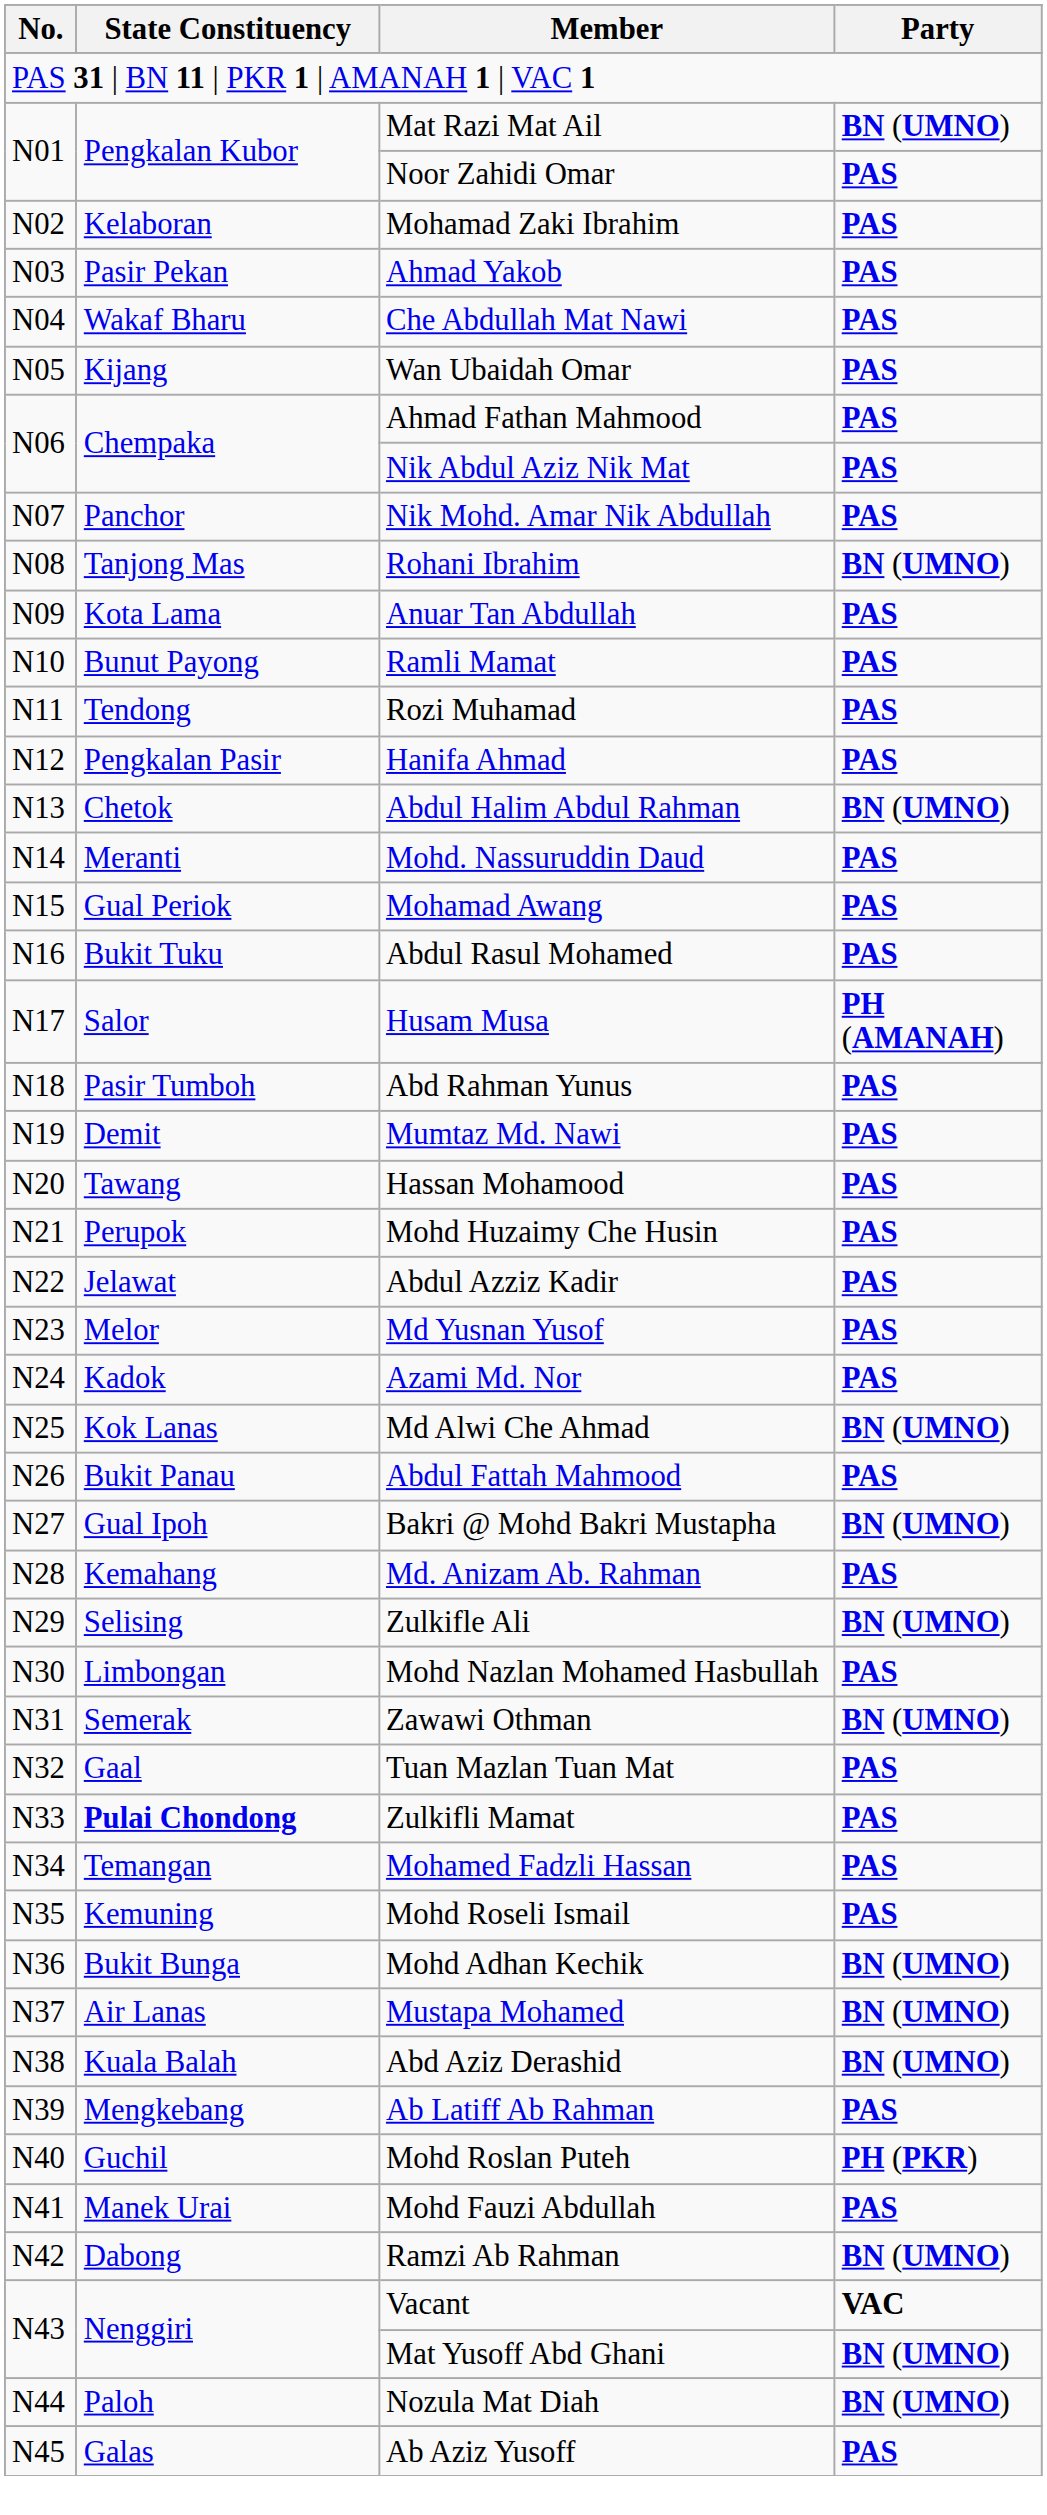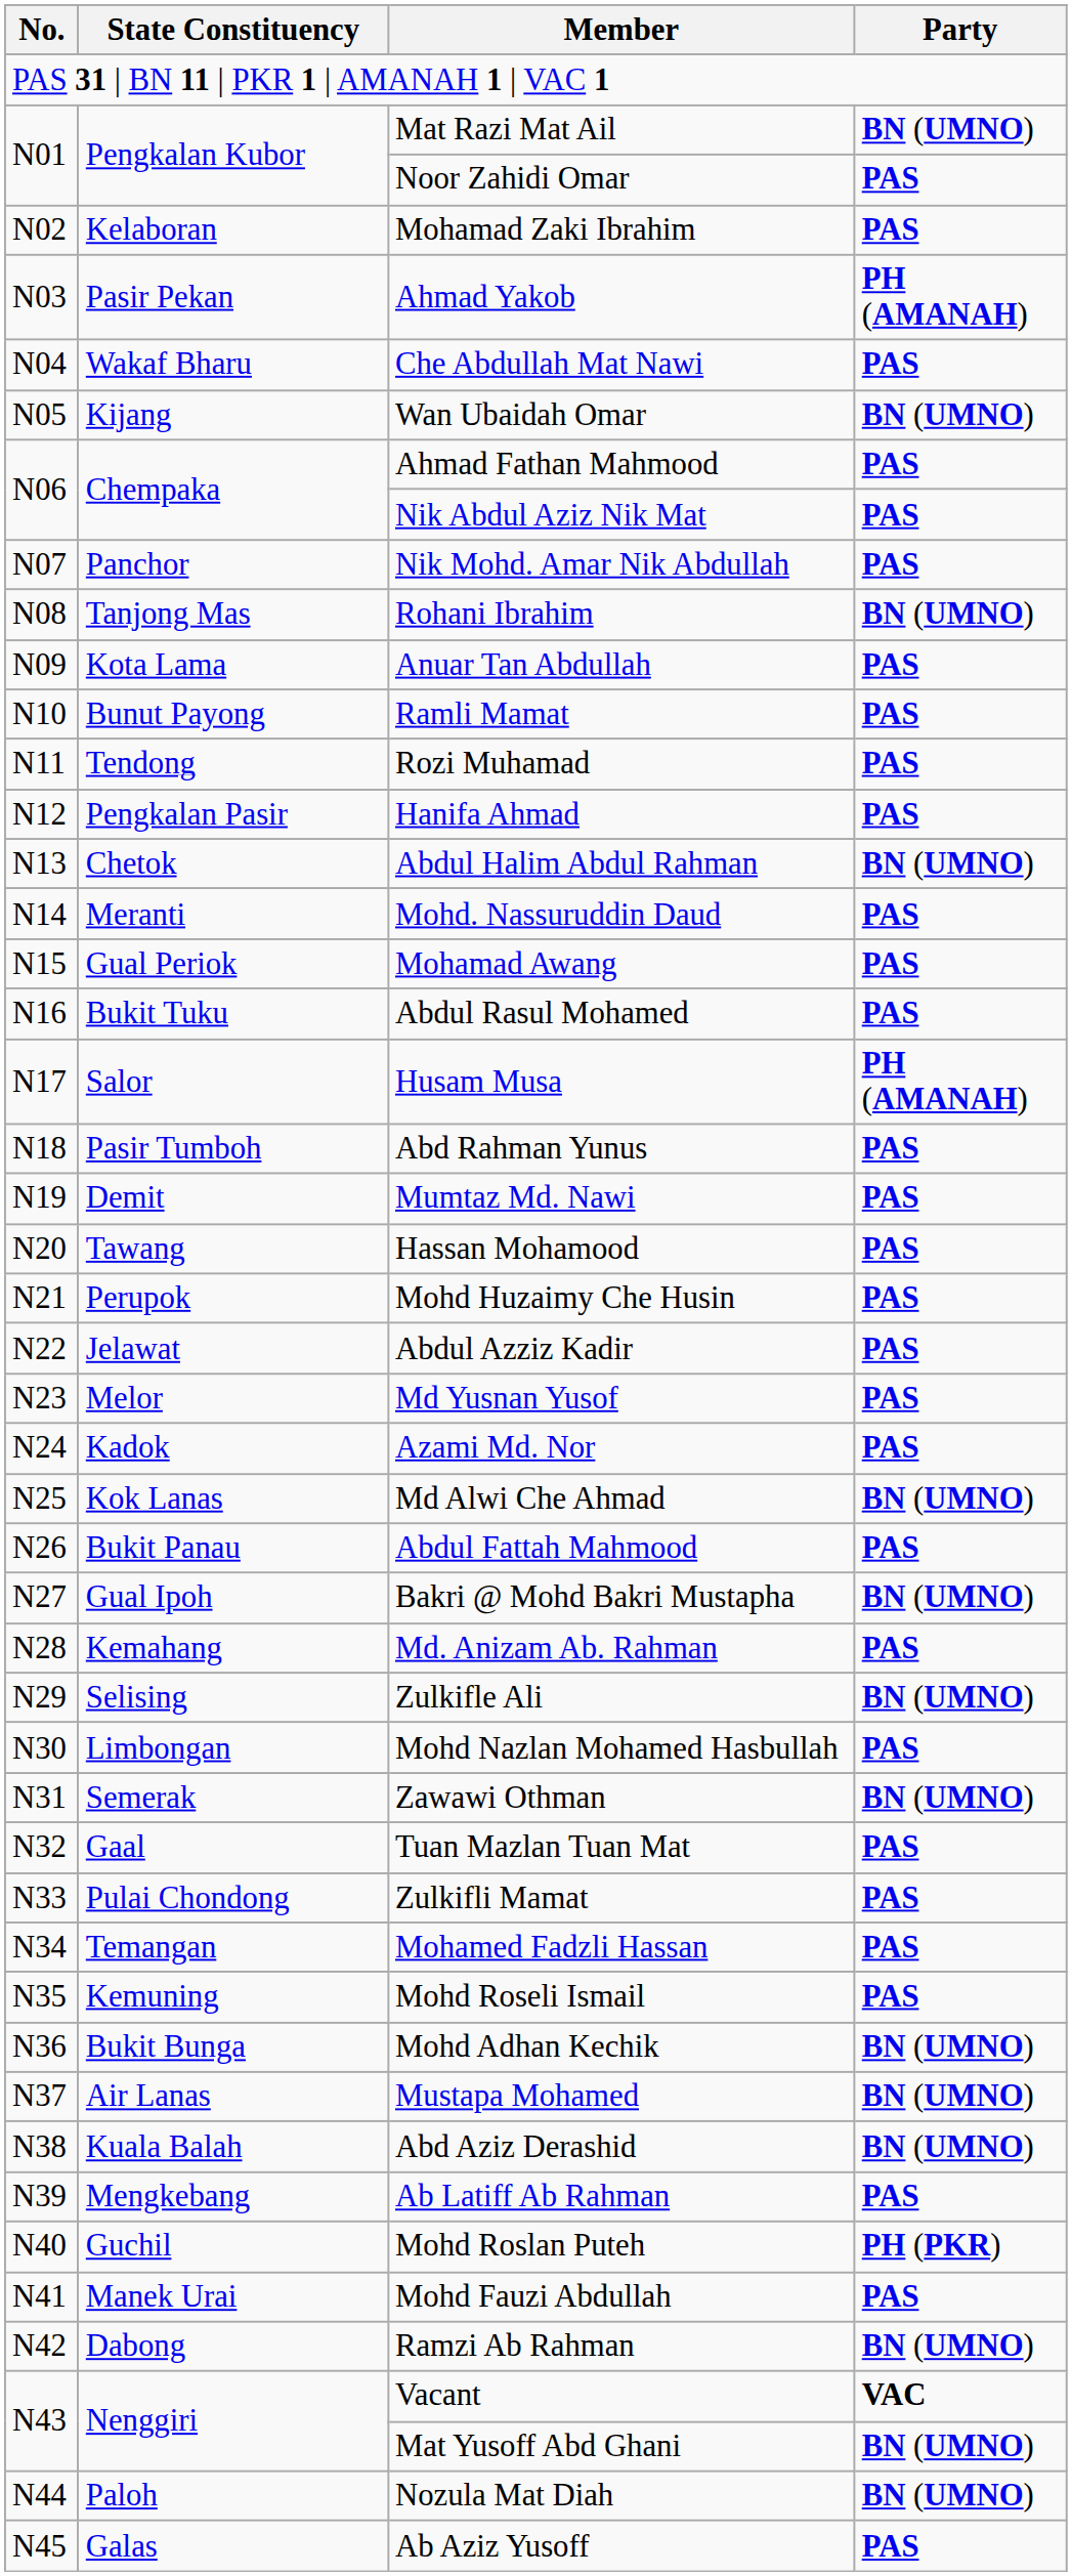Ahmad Yakob | Party: PAS -> PH (AMANAH)
Wan Ubaidah Omar | Party: PAS -> BN (UMNO)
Zulkifli Mamat | State Constituency: bold -> normal
